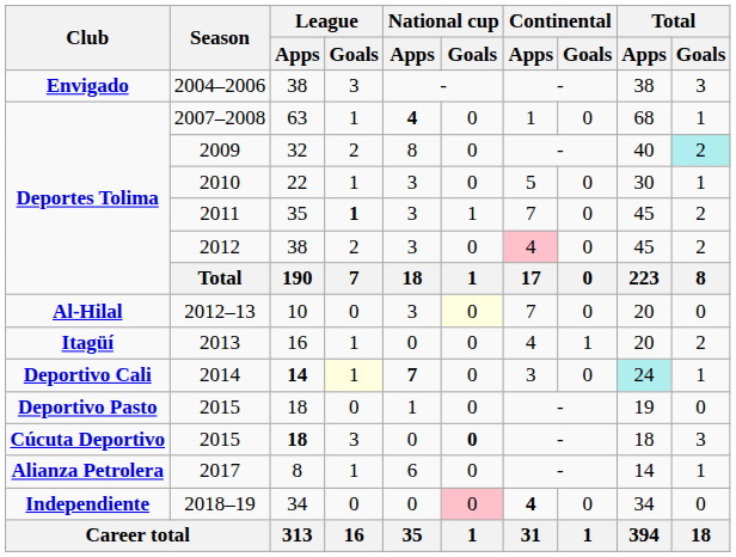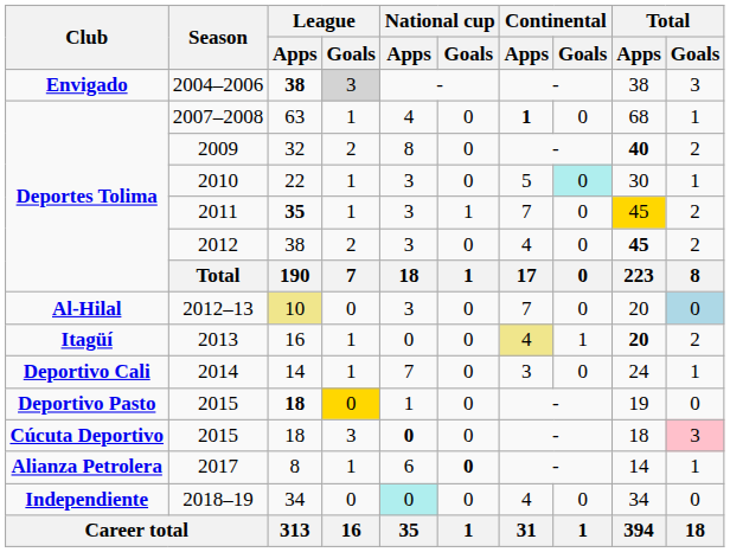2004–2006 | League / Apps: normal -> bold
2004–2006 | League / Goals: no background -> lightgrey background
2007–2008 | National cup / Apps: bold -> normal
2007–2008 | Continental / Apps: normal -> bold
2009 | Total / Apps: normal -> bold
2009 | Total / Goals: paleturquoise background -> no background
2010 | Continental / Goals: no background -> paleturquoise background
2011 | League / Apps: normal -> bold
2011 | League / Goals: bold -> normal
2011 | Total / Apps: no background -> gold background
2012 | Continental / Apps: pink background -> no background
2012 | Total / Apps: normal -> bold
2012–13 | League / Apps: no background -> khaki background
2012–13 | National cup / Goals: lightyellow background -> no background
2012–13 | Total / Goals: no background -> lightblue background
2013 | Continental / Apps: no background -> khaki background
2013 | Total / Apps: normal -> bold
2014 | League / Apps: bold -> normal
2014 | League / Goals: lightyellow background -> no background
2014 | National cup / Apps: bold -> normal
2014 | Total / Apps: paleturquoise background -> no background
Deportivo Pasto / 2015 | League / Apps: normal -> bold
Deportivo Pasto / 2015 | League / Goals: no background -> gold background
Cúcuta Deportivo / 2015 | League / Apps: bold -> normal
Cúcuta Deportivo / 2015 | National cup / Apps: normal -> bold
Cúcuta Deportivo / 2015 | National cup / Goals: bold -> normal
Cúcuta Deportivo / 2015 | Total / Goals: no background -> pink background
2017 | National cup / Goals: normal -> bold
2018–19 | National cup / Apps: no background -> paleturquoise background
2018–19 | National cup / Goals: pink background -> no background
2018–19 | Continental / Apps: bold -> normal
